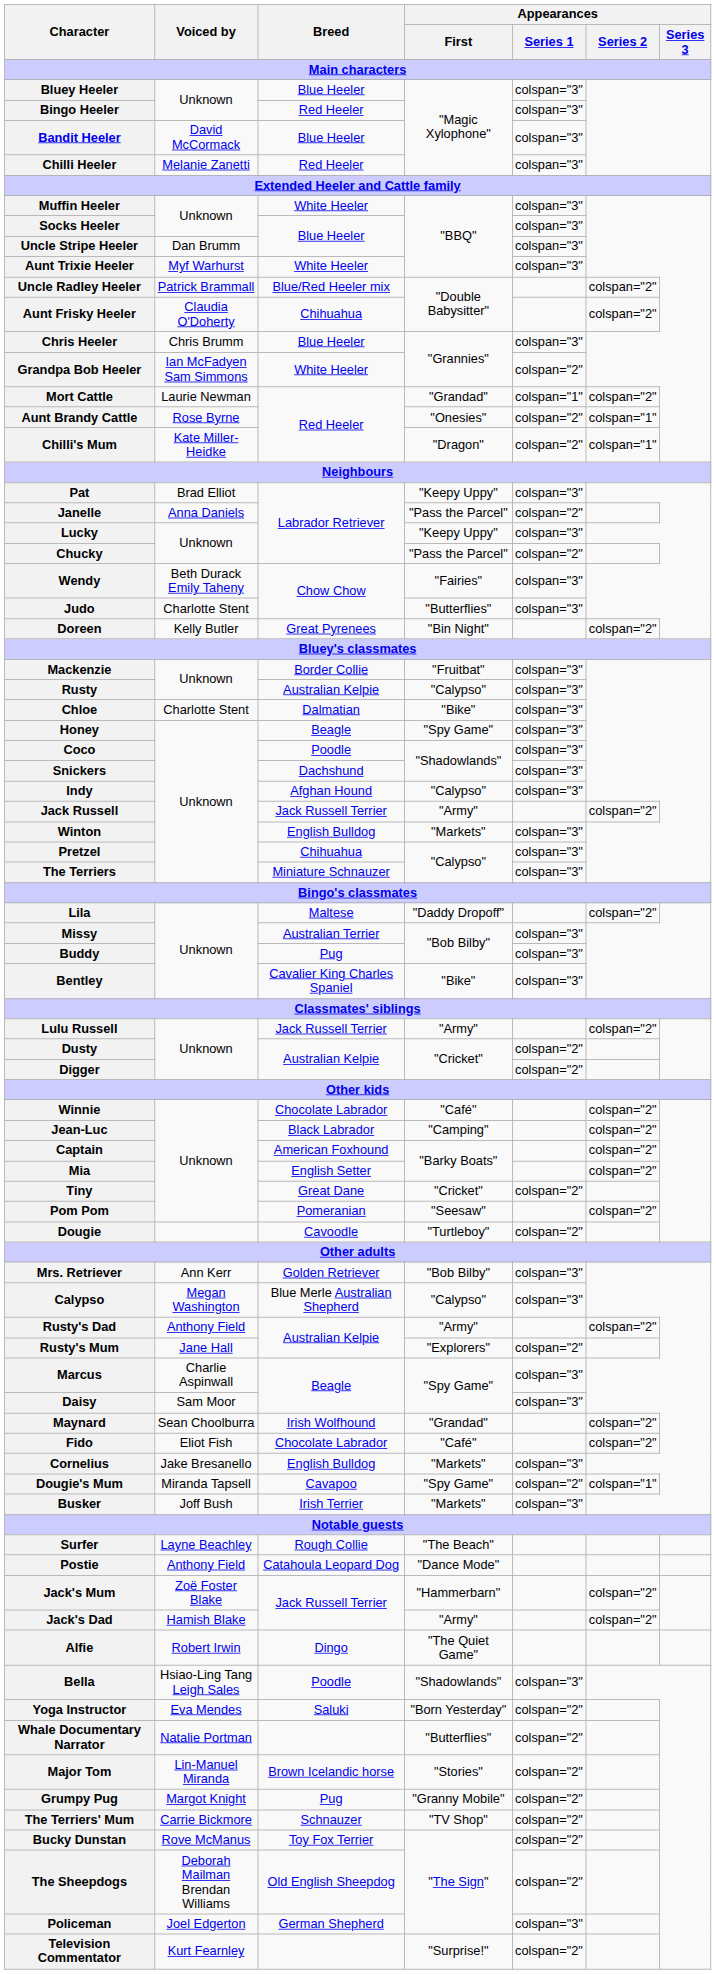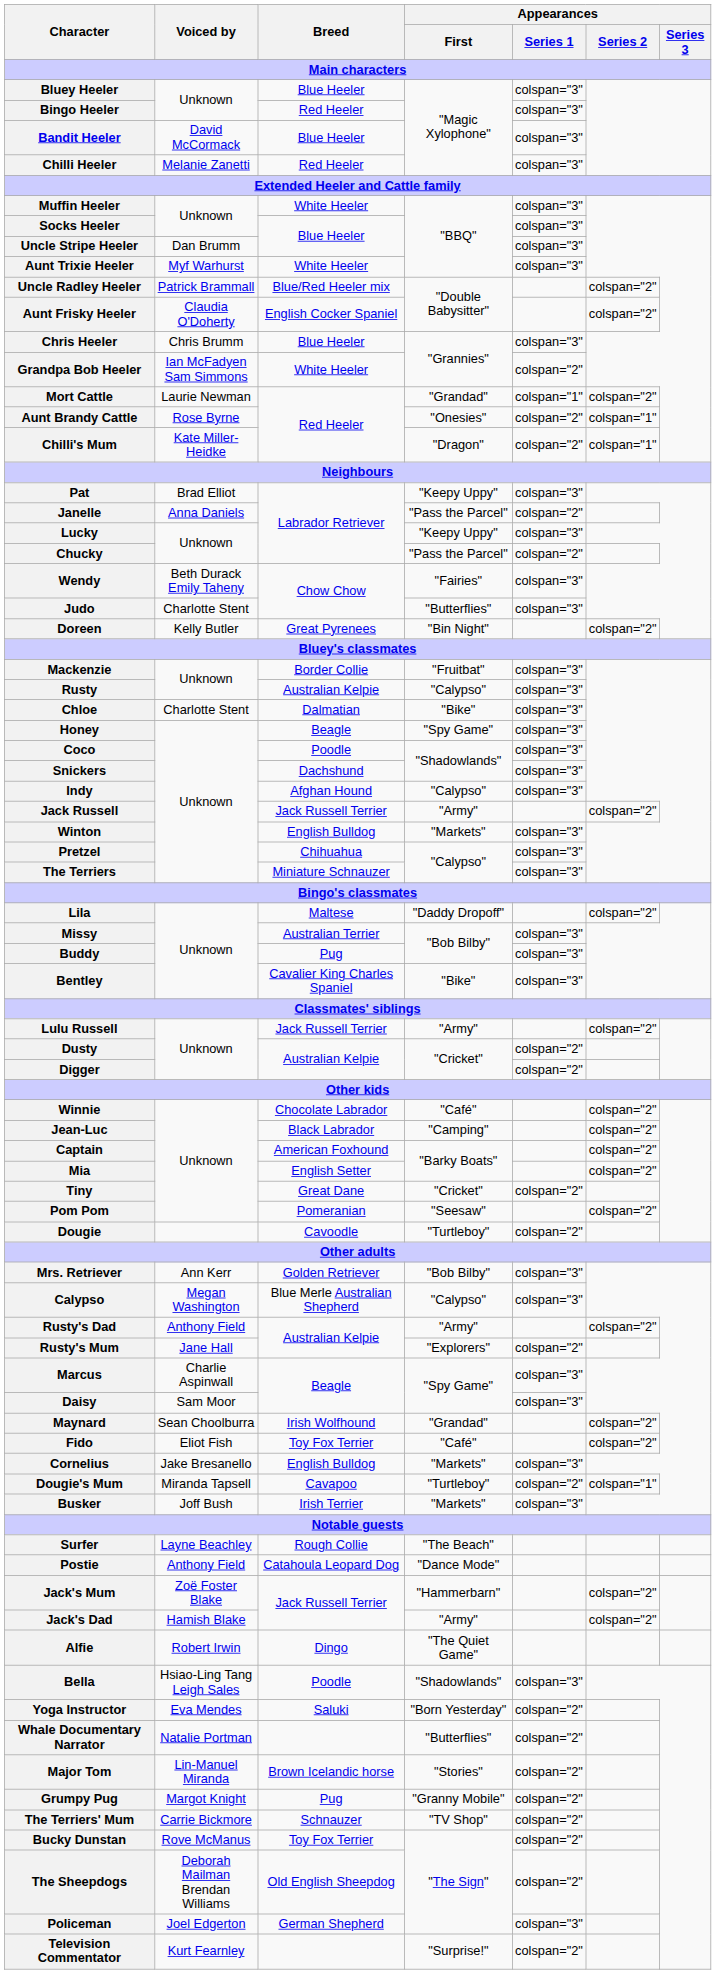Aunt Frisky Heeler | Breed / Main characters: Chihuahua -> English Cocker Spaniel
Fido | Breed / Main characters: Chocolate Labrador -> Toy Fox Terrier
Dougie's Mum | Appearances / First / Main characters: "Spy Game" -> "Turtleboy"
